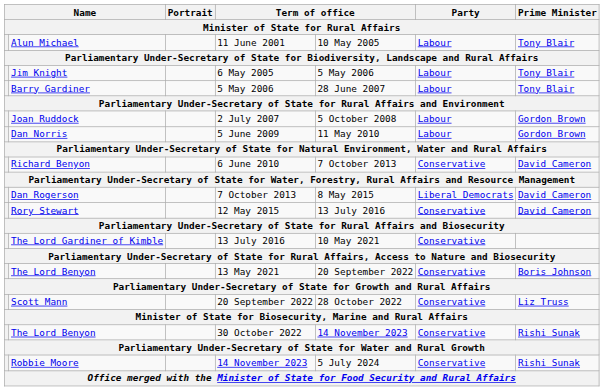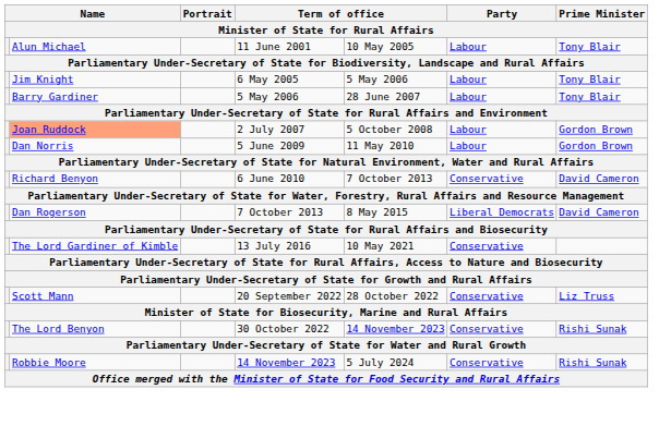2 July 2007 | column 2: no background -> lightsalmon background
- row: Rory Stewart | 12 May 2015 | 13 July 2016 | Conservative | David Cameron
- row: The Lord Benyon | 13 May 2021 | 20 September 2022 | Conservative | Boris Johnson
